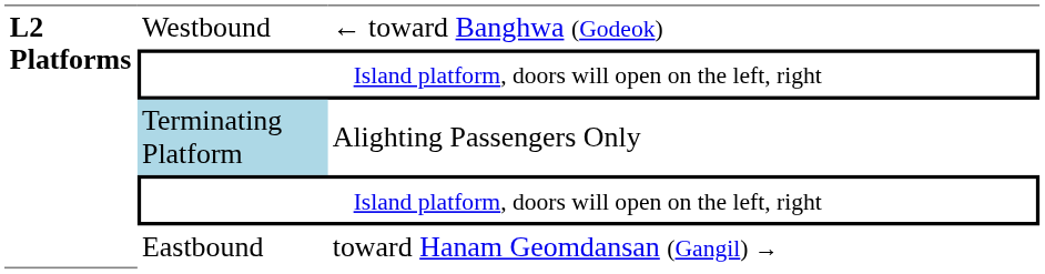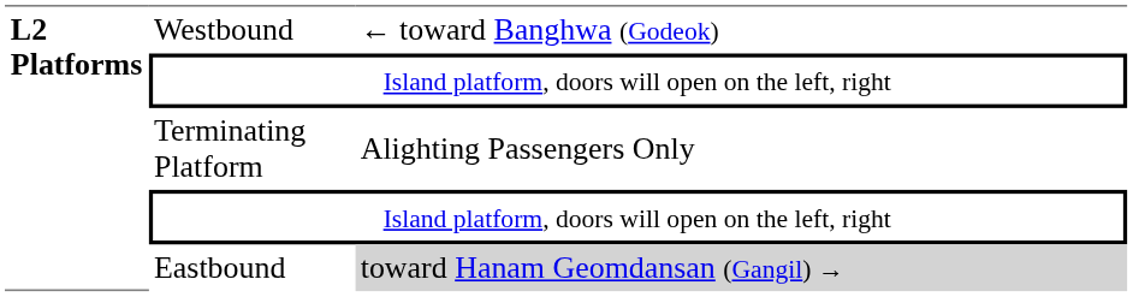Terminating Platform | column 2: lightblue background -> no background
Eastbound | column 3: no background -> lightgrey background
